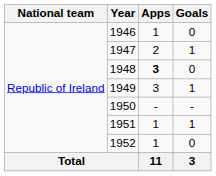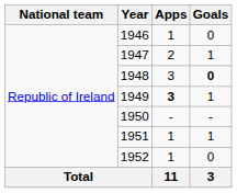1948 | Apps: bold -> normal
1948 | Goals: normal -> bold
1949 | Apps: normal -> bold
